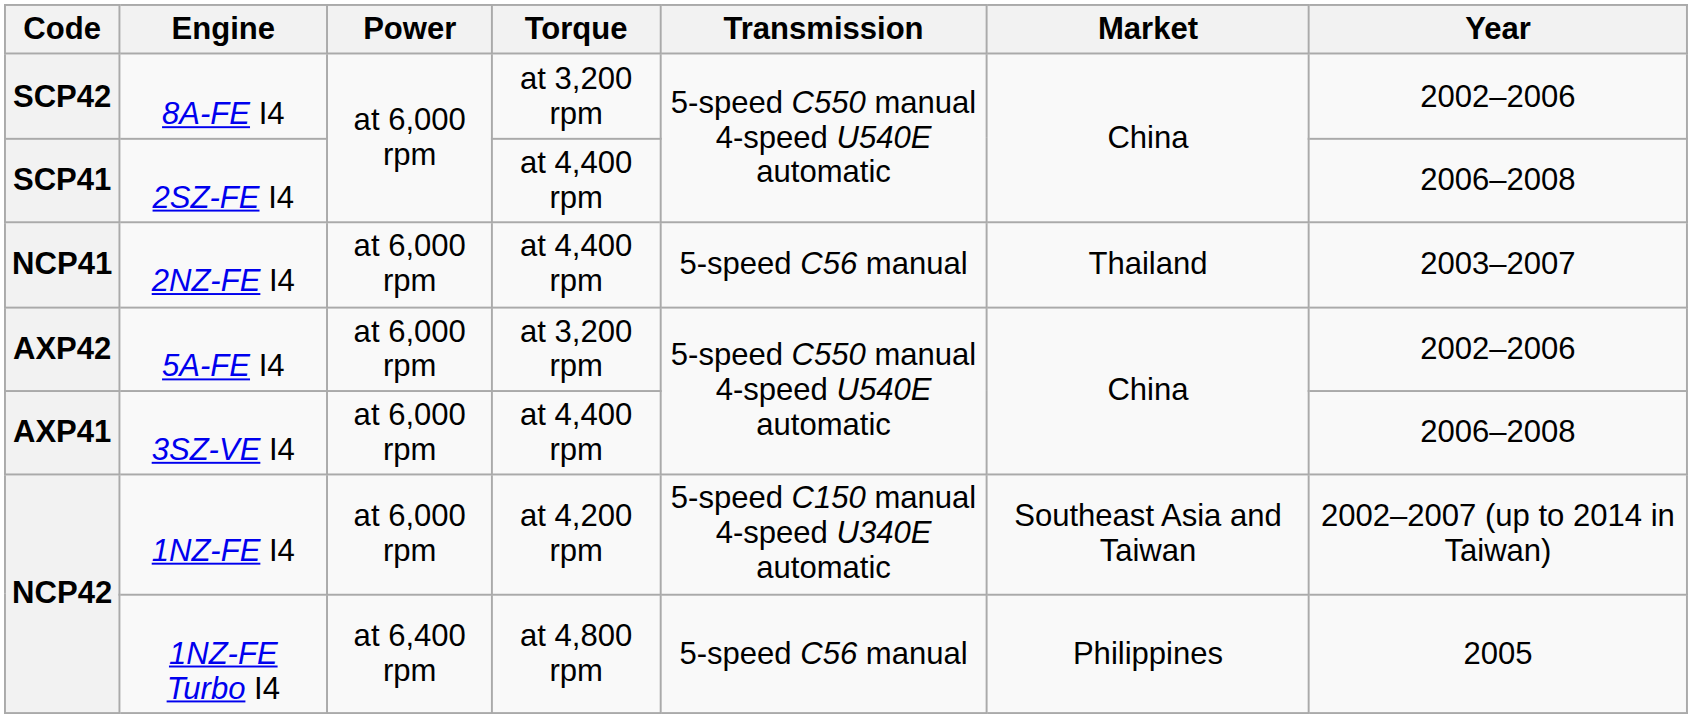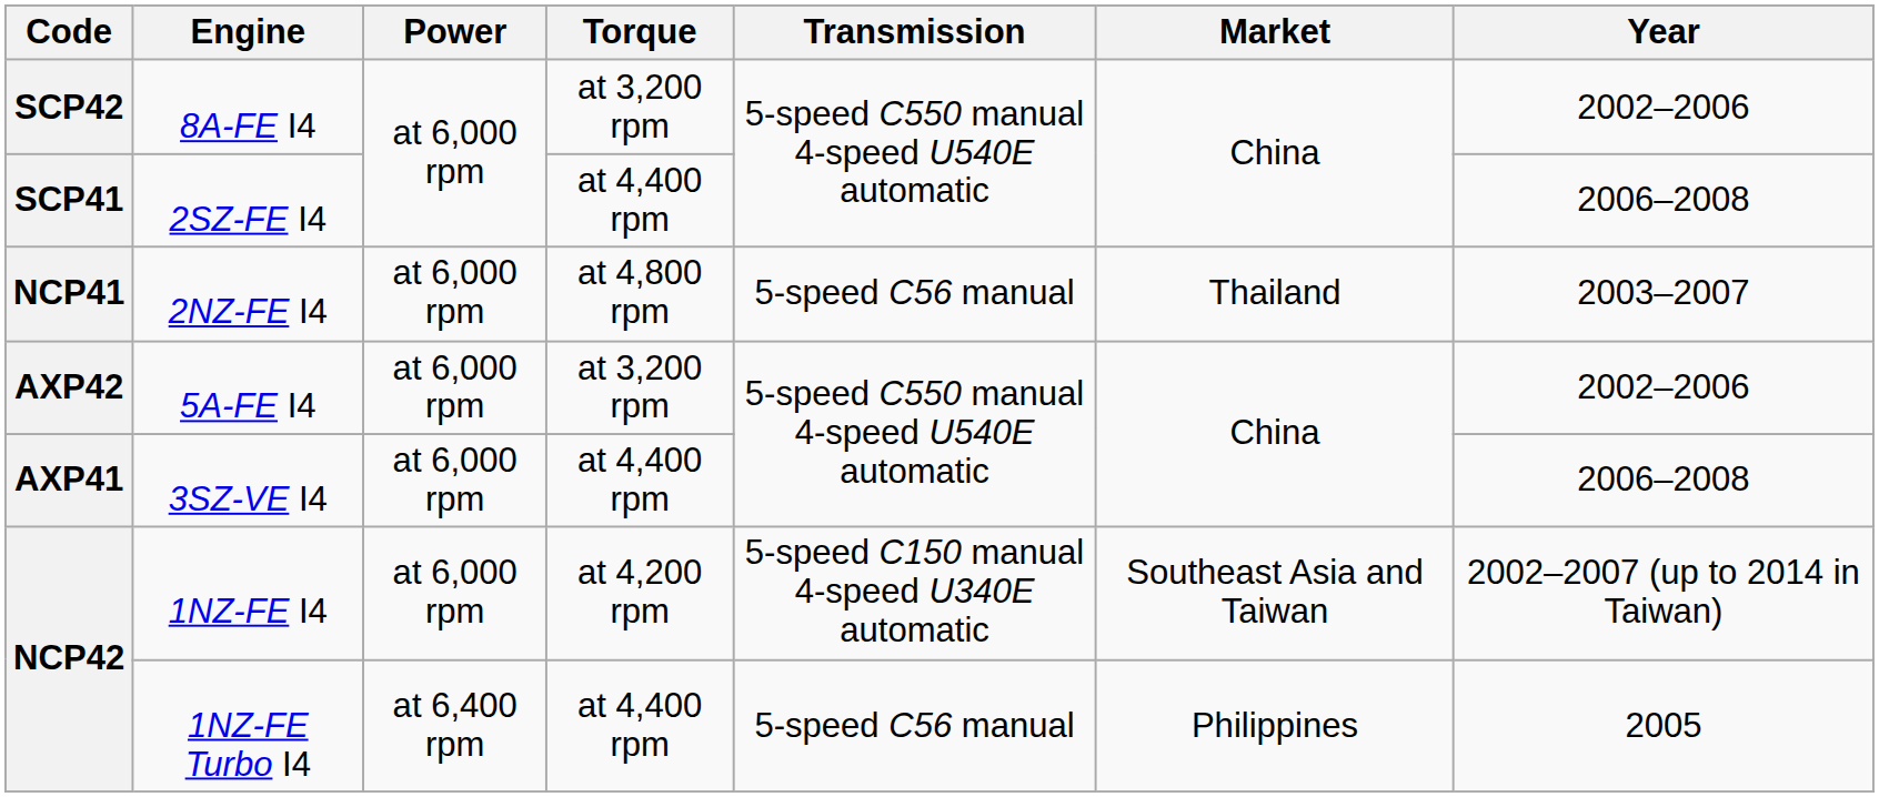2NZ-FE I4 | Torque: at 4,400 rpm -> at 4,800 rpm
1NZ-FE Turbo I4 | Torque: at 4,800 rpm -> at 4,400 rpm
